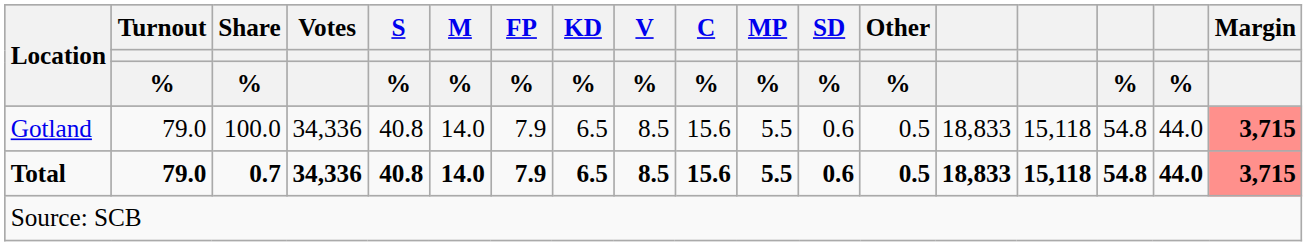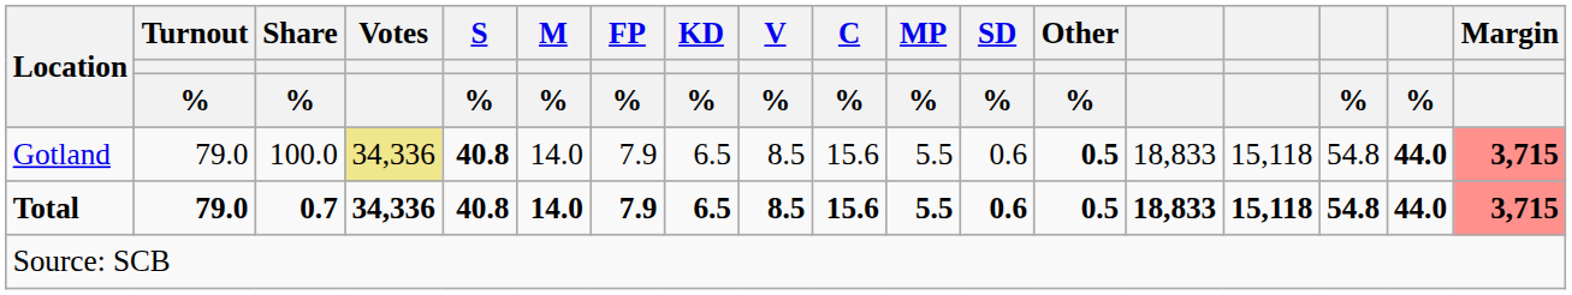Gotland | Votes: no background -> khaki background
Gotland | S / %: normal -> bold
Gotland | Other / %: normal -> bold
Gotland | column 17: normal -> bold
